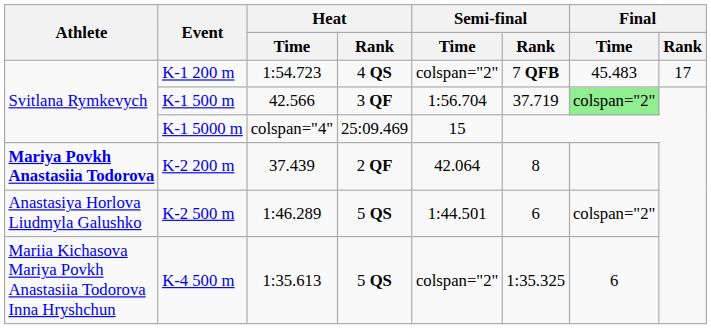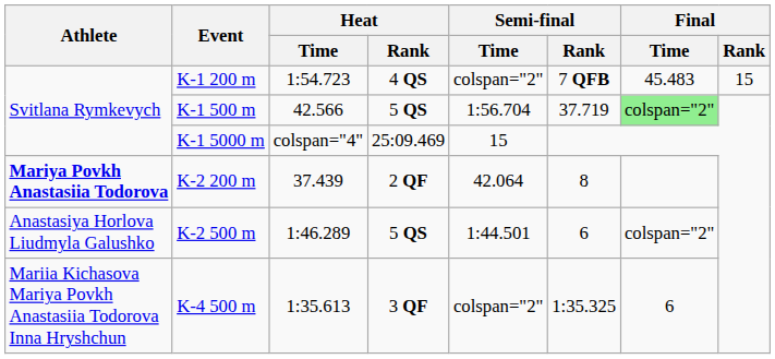K-1 200 m | Final / Rank: 17 -> 15
K-1 500 m | Heat / Rank: 3 QF -> 5 QS
K-4 500 m | Heat / Rank: 5 QS -> 3 QF
